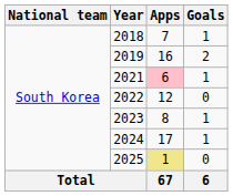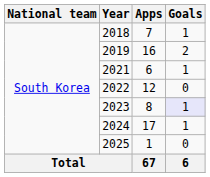2021 | Apps: pink background -> no background
2023 | Goals: no background -> lavender background
2025 | Apps: khaki background -> no background
